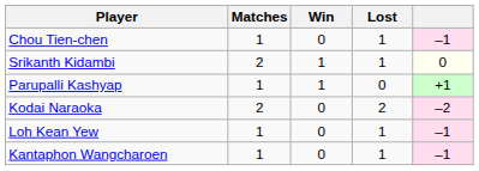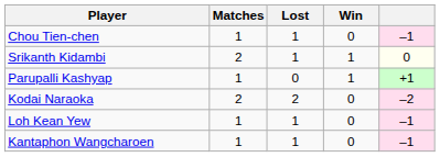columns swapped: Win <-> Lost
